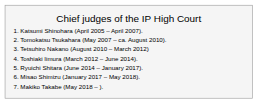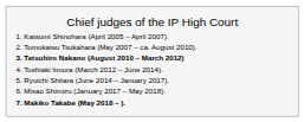row 4 | column 1: normal -> bold
row 8 | column 1: normal -> bold
